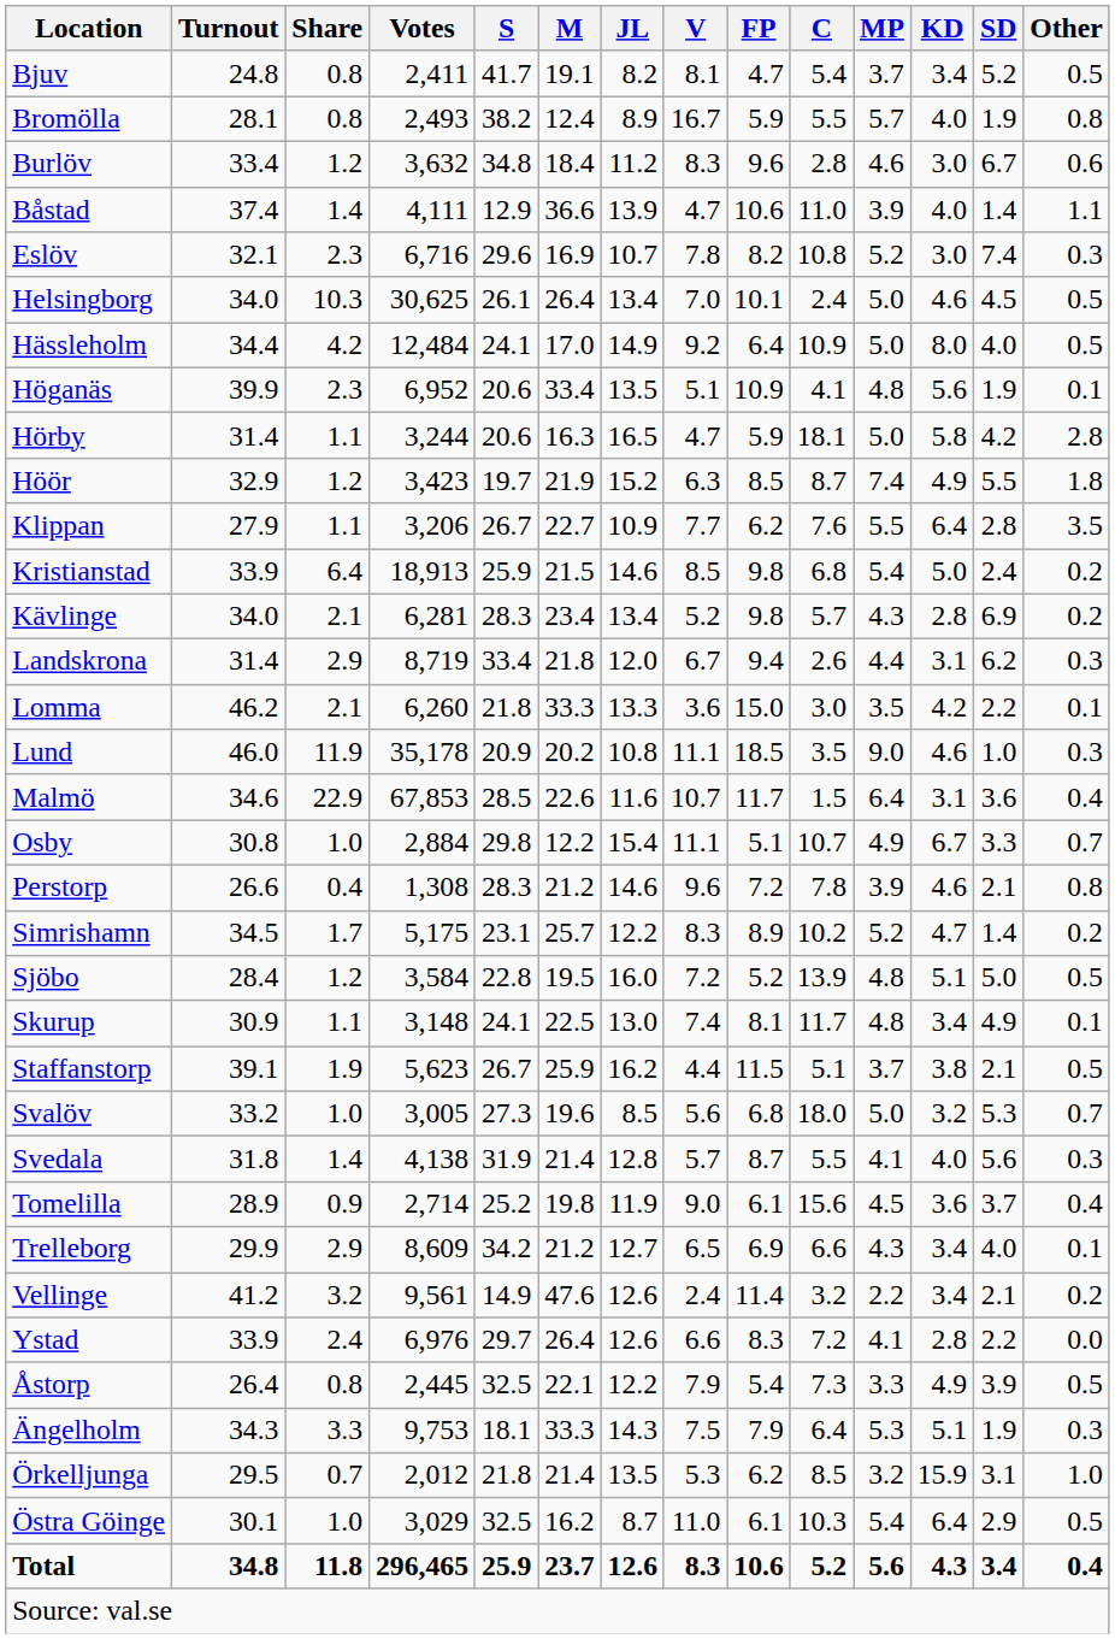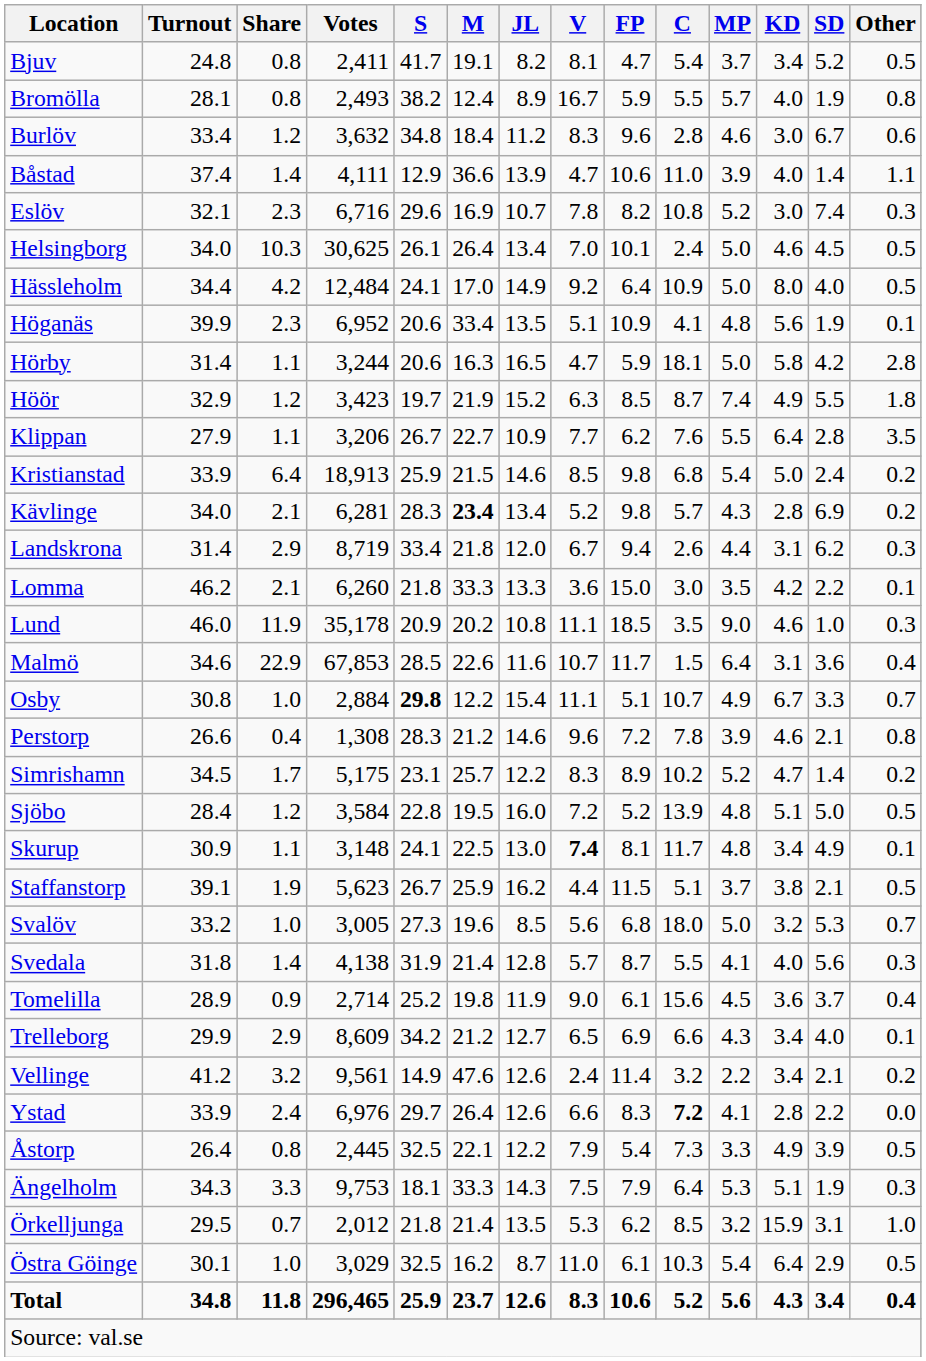Kävlinge | M: normal -> bold
Osby | S: normal -> bold
Skurup | V: normal -> bold
Ystad | C: normal -> bold
